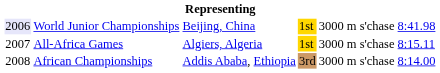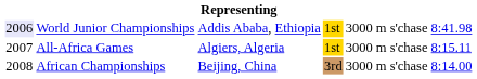World Junior Championships | column 3: Beijing, China -> Addis Ababa, Ethiopia
African Championships | column 3: Addis Ababa, Ethiopia -> Beijing, China
